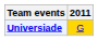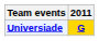Universiade | 2011: normal -> bold
